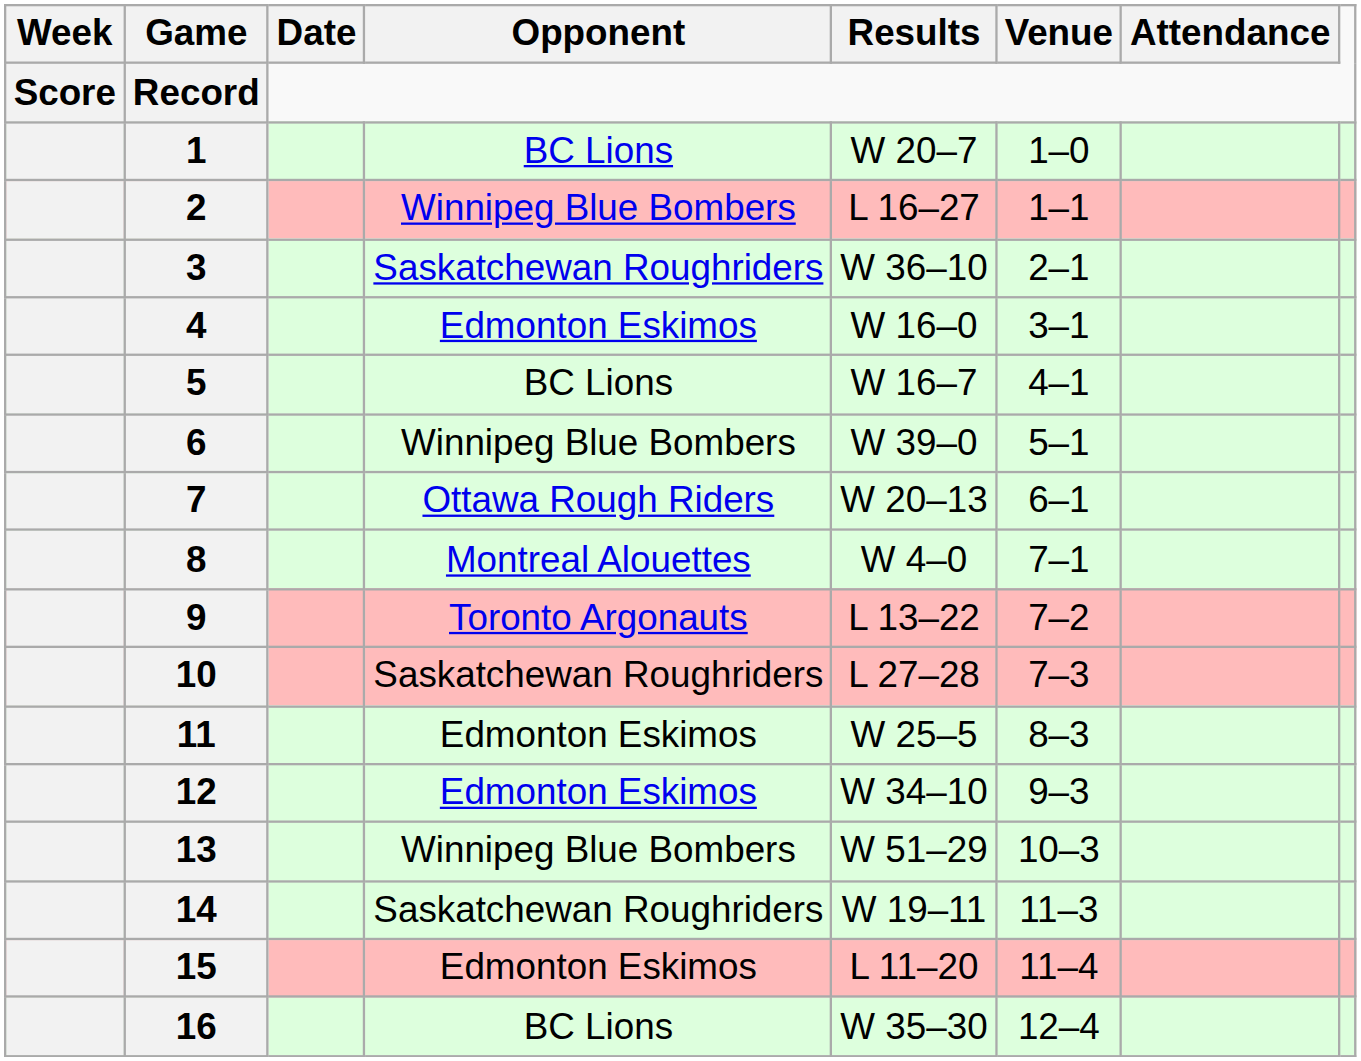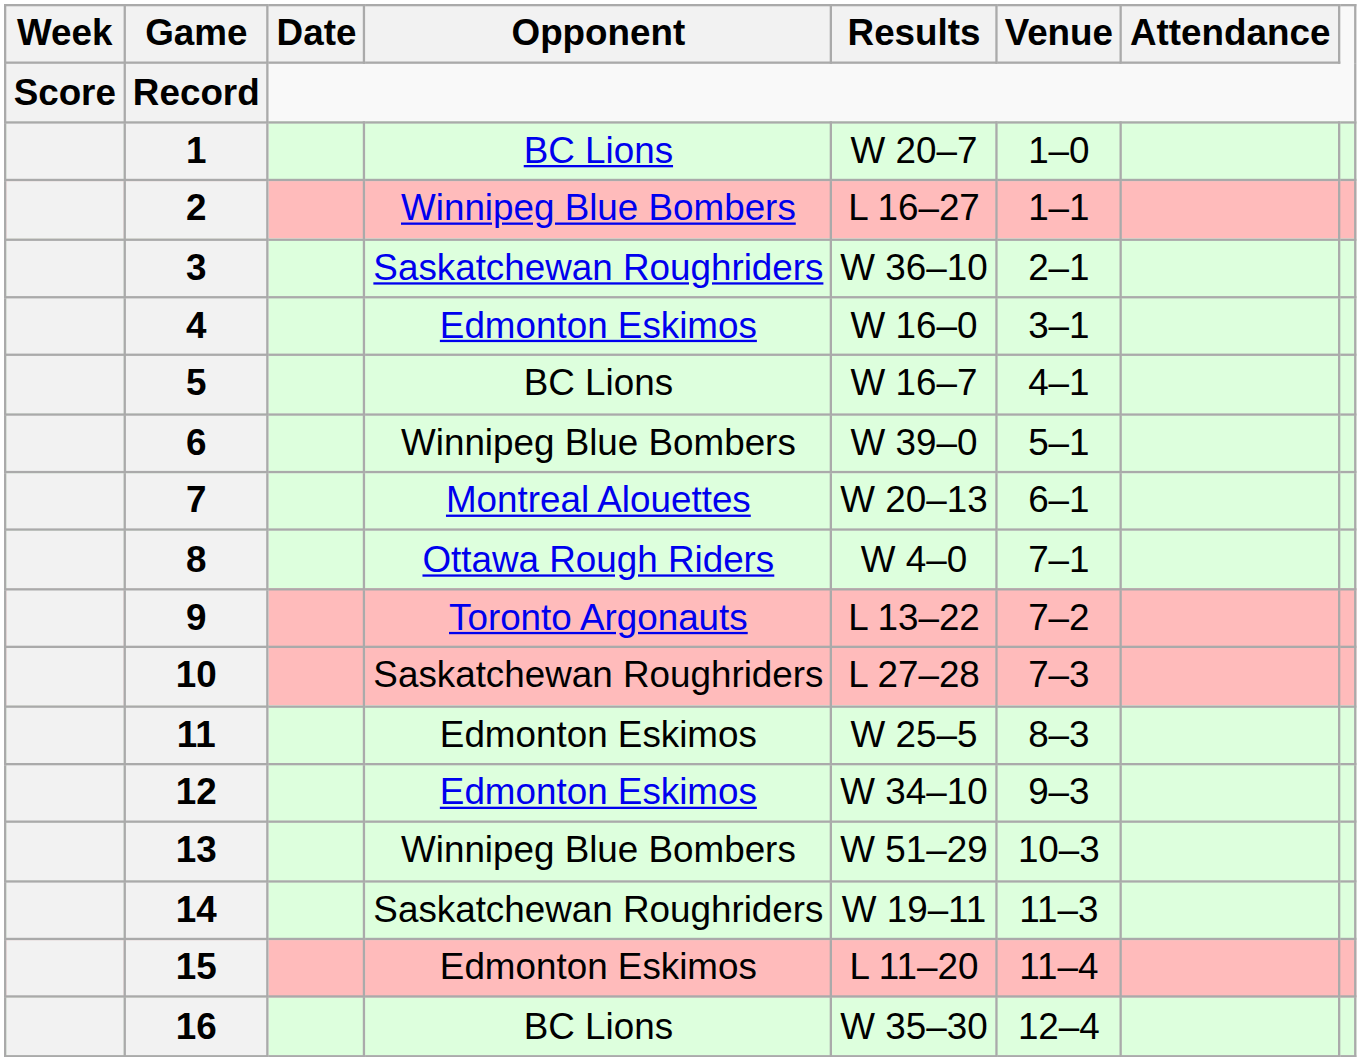7 | Opponent: Ottawa Rough Riders -> Montreal Alouettes
8 | Opponent: Montreal Alouettes -> Ottawa Rough Riders
